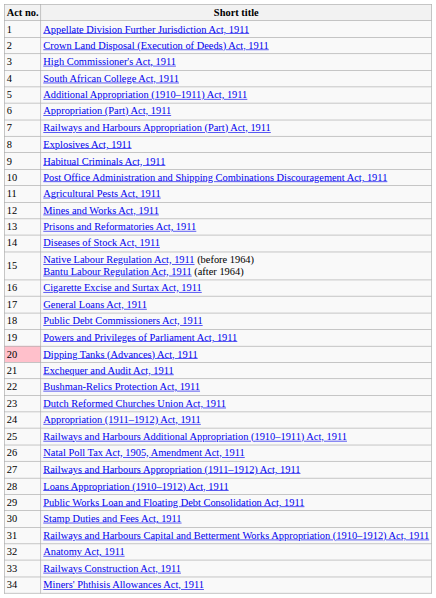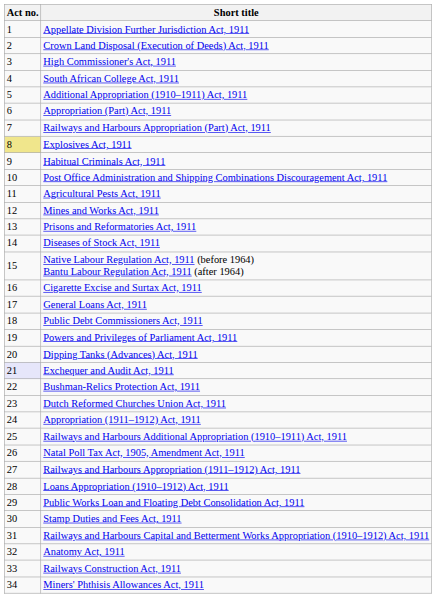Explosives Act, 1911 | Act no.: no background -> khaki background
Dipping Tanks (Advances) Act, 1911 | Act no.: pink background -> no background
Exchequer and Audit Act, 1911 | Act no.: no background -> lavender background
